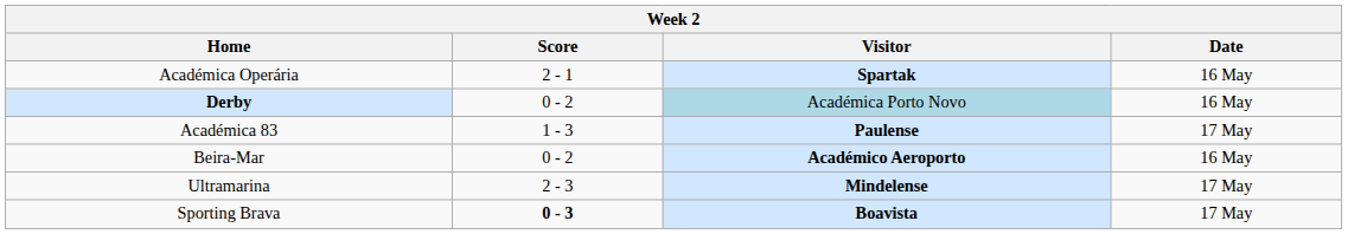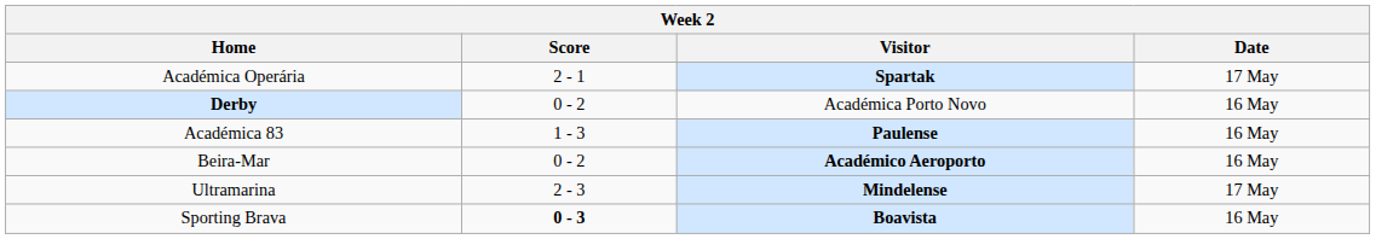Académica Operária | Date: 16 May -> 17 May
Derby | Visitor: lightblue background -> no background
Académica 83 | Date: 17 May -> 16 May
Sporting Brava | Date: 17 May -> 16 May
